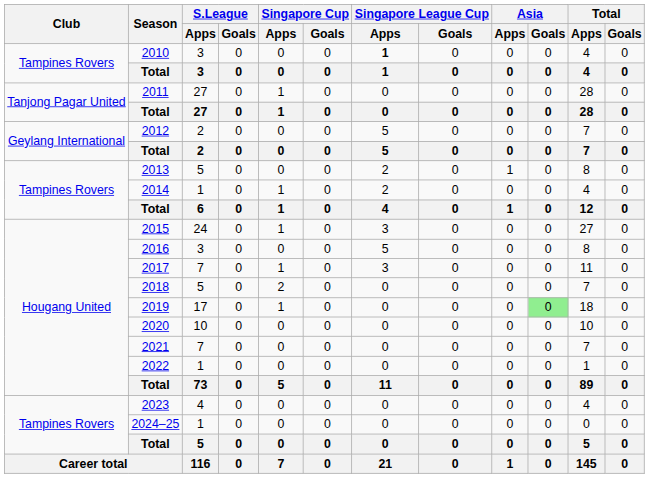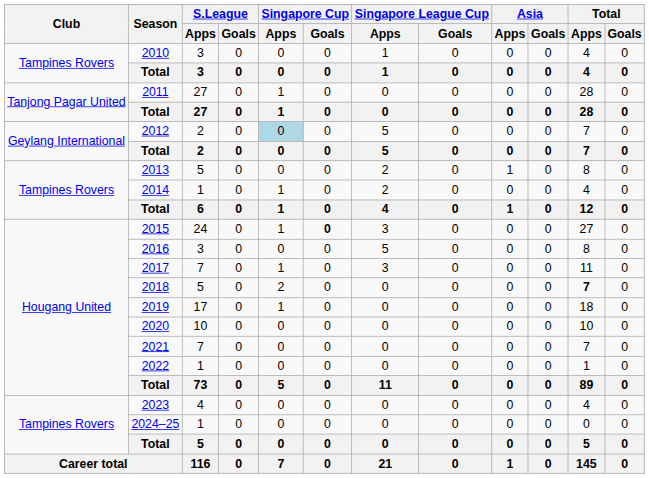2010 | Singapore League Cup / Apps: bold -> normal
2012 | Singapore Cup / Apps: no background -> lightblue background
2015 | Singapore Cup / Goals: normal -> bold
2018 | Total / Apps: normal -> bold
2019 | Asia / Goals: lightgreen background -> no background
